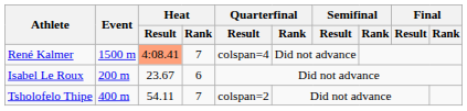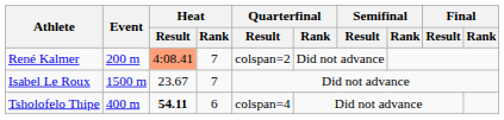René Kalmer | Event: 1500 m -> 200 m
René Kalmer | Quarterfinal / Result: colspan=4 -> colspan=2
Isabel Le Roux | Event: 200 m -> 1500 m
Isabel Le Roux | Heat / Rank: 6 -> 7
Tsholofelo Thipe | Heat / Result: normal -> bold
Tsholofelo Thipe | Heat / Rank: 7 -> 6
Tsholofelo Thipe | Quarterfinal / Result: colspan=2 -> colspan=4
